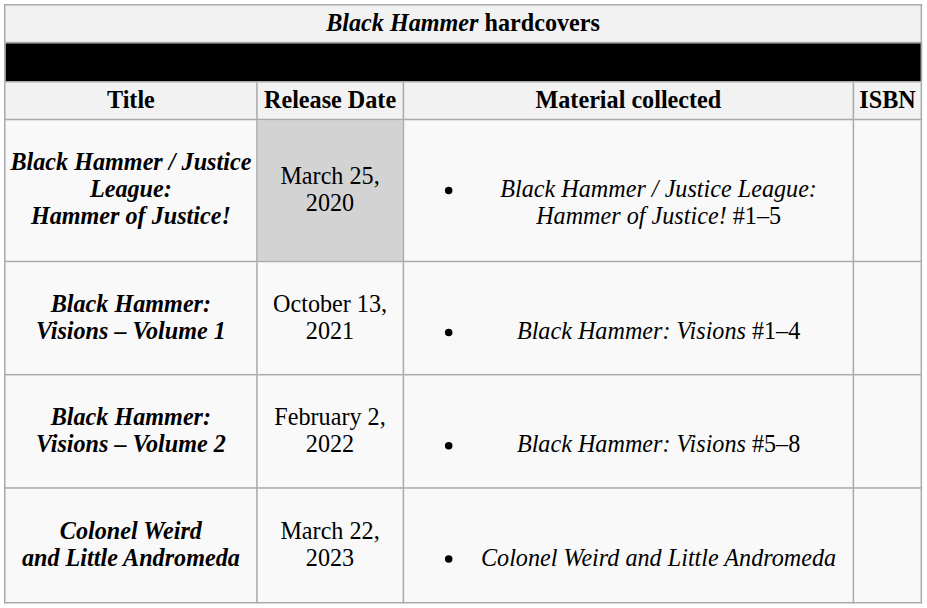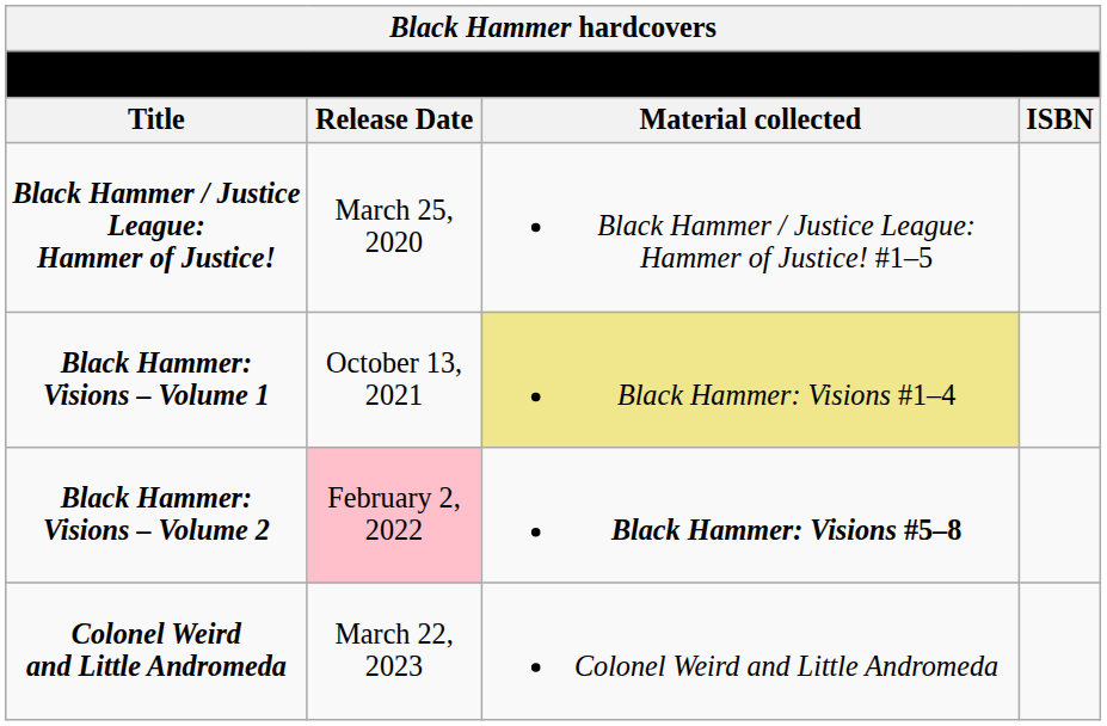Black Hammer / Justice League: Hammer of Justice! | Release Date: lightgrey background -> no background
Black Hammer: Visions – Volume 1 | Material collected: no background -> khaki background
Black Hammer: Visions – Volume 2 | Release Date: no background -> pink background
Black Hammer: Visions – Volume 2 | Material collected: normal -> bold
